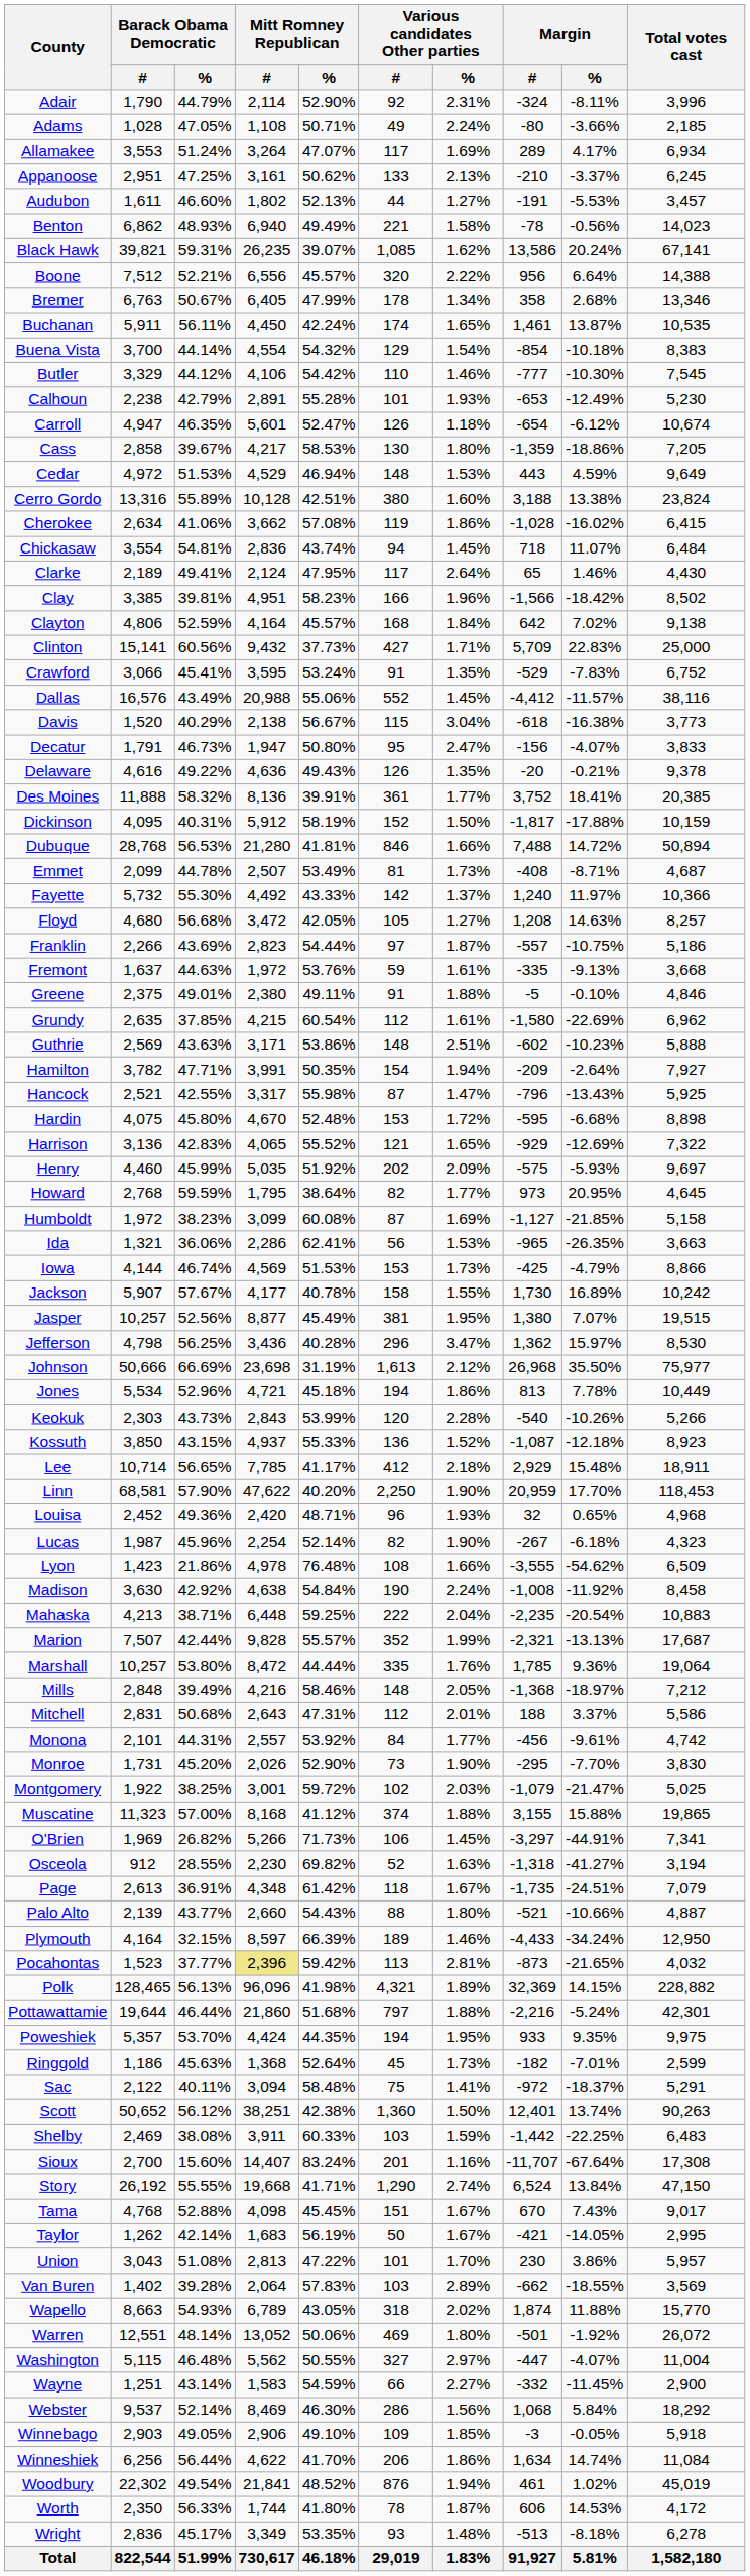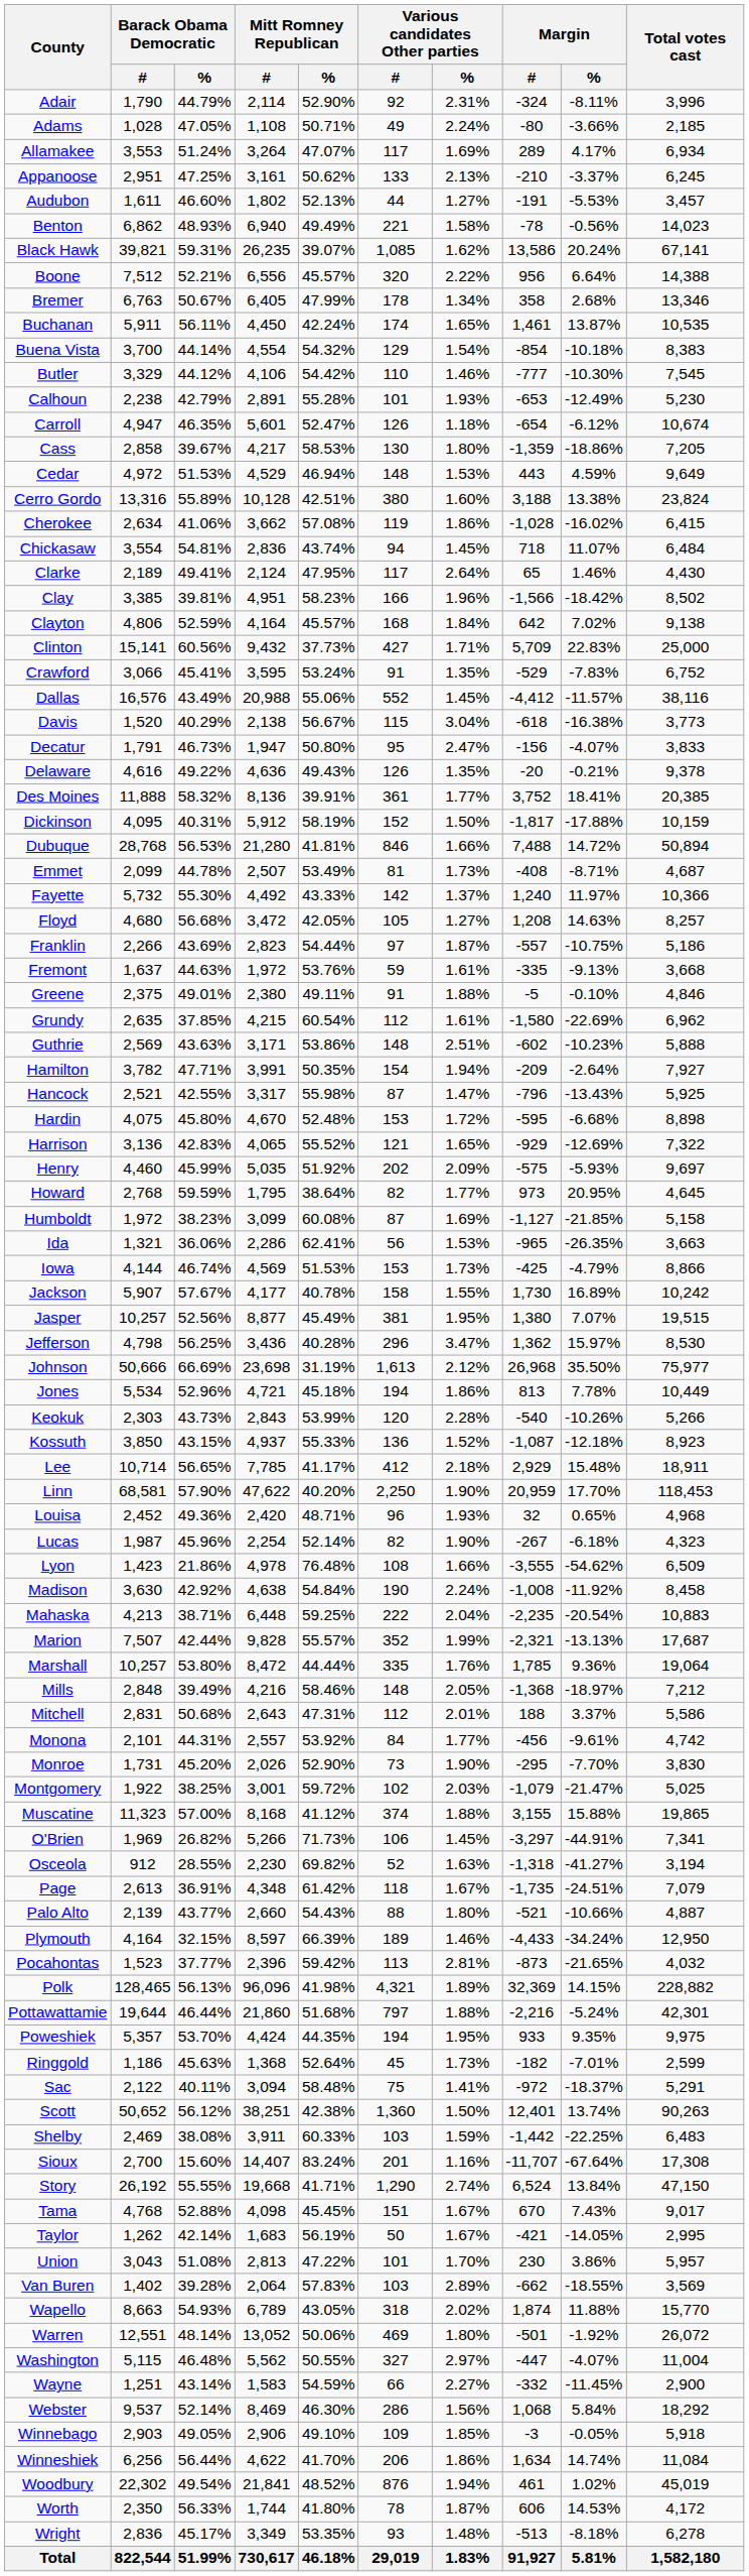Pocahontas | Mitt Romney Republican / #: khaki background -> no background
